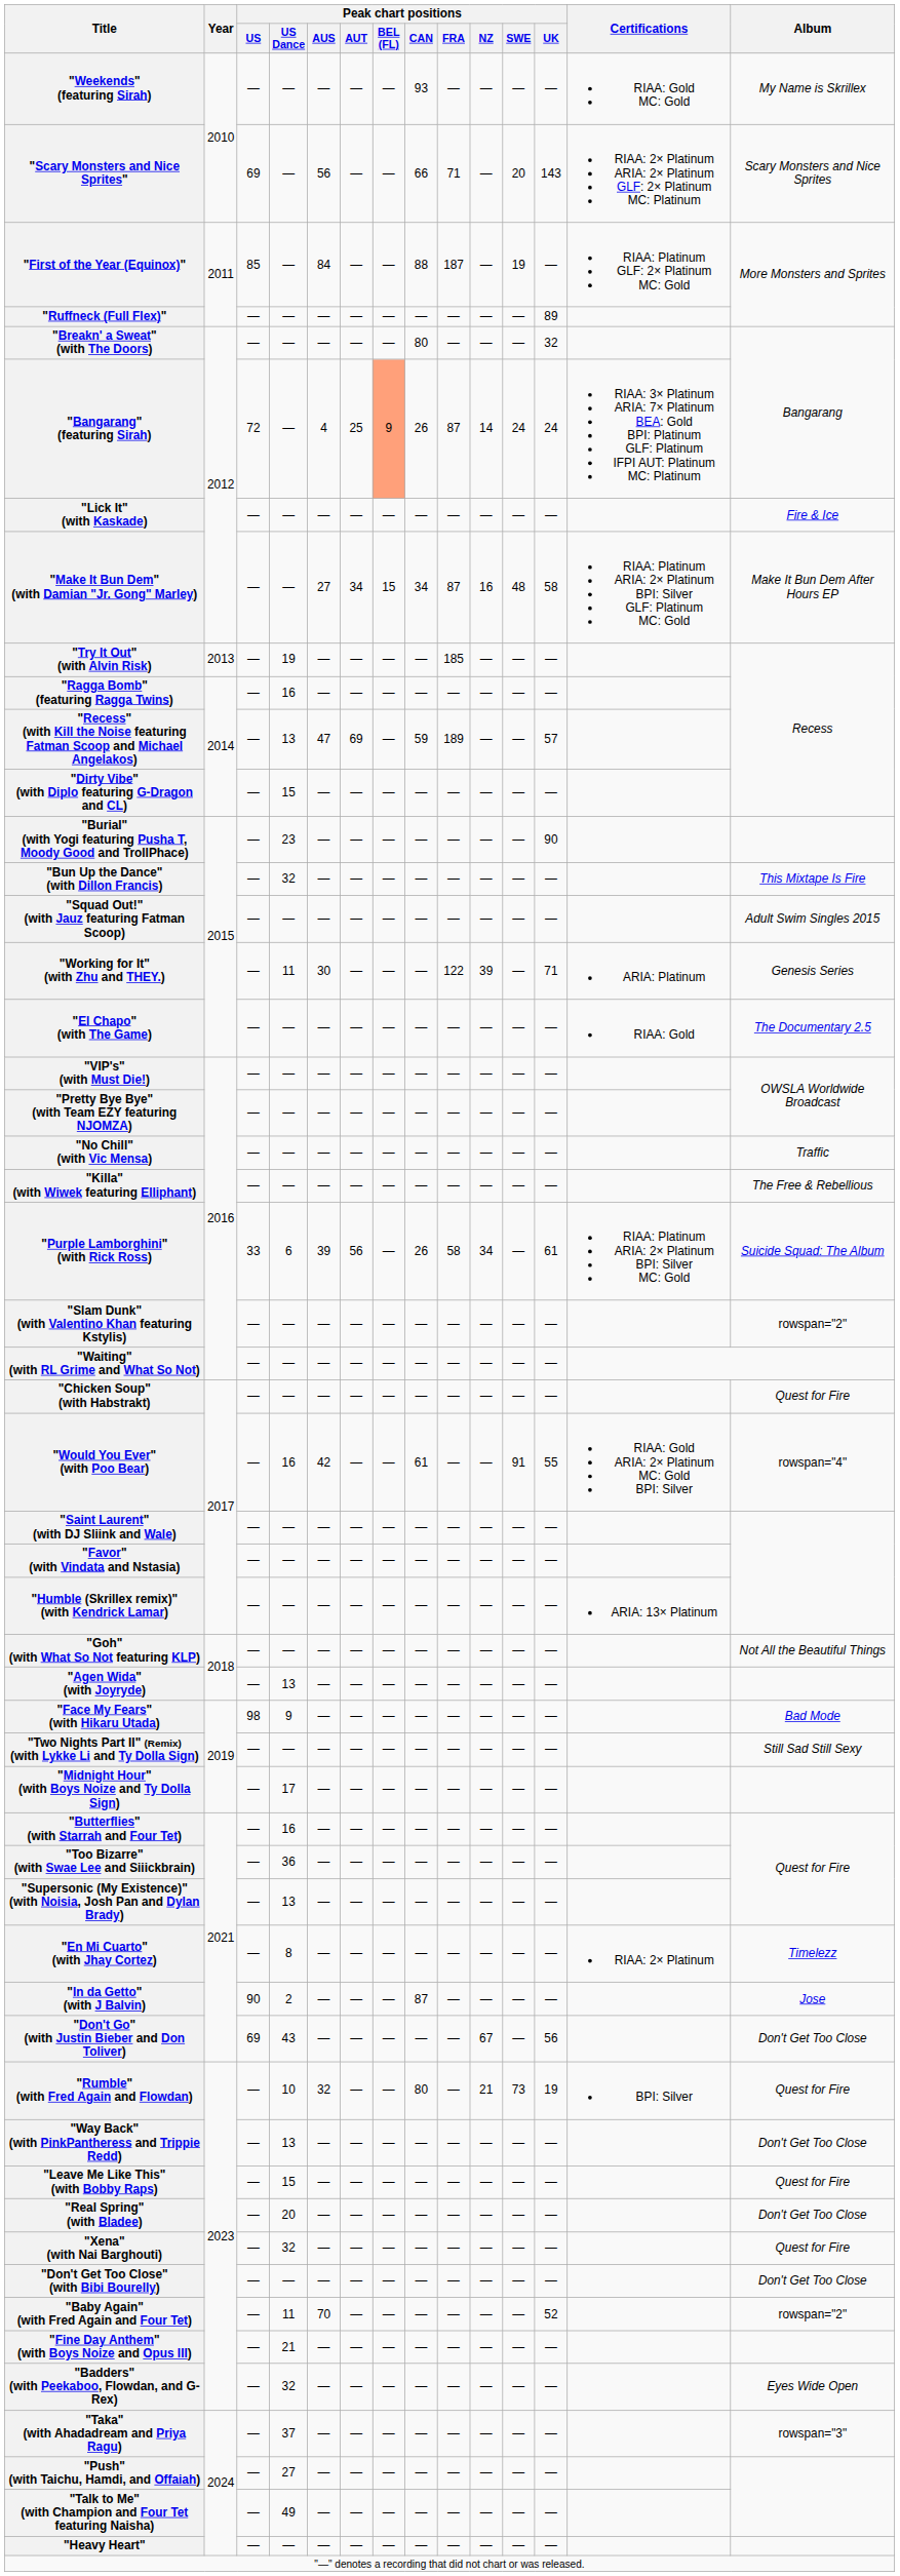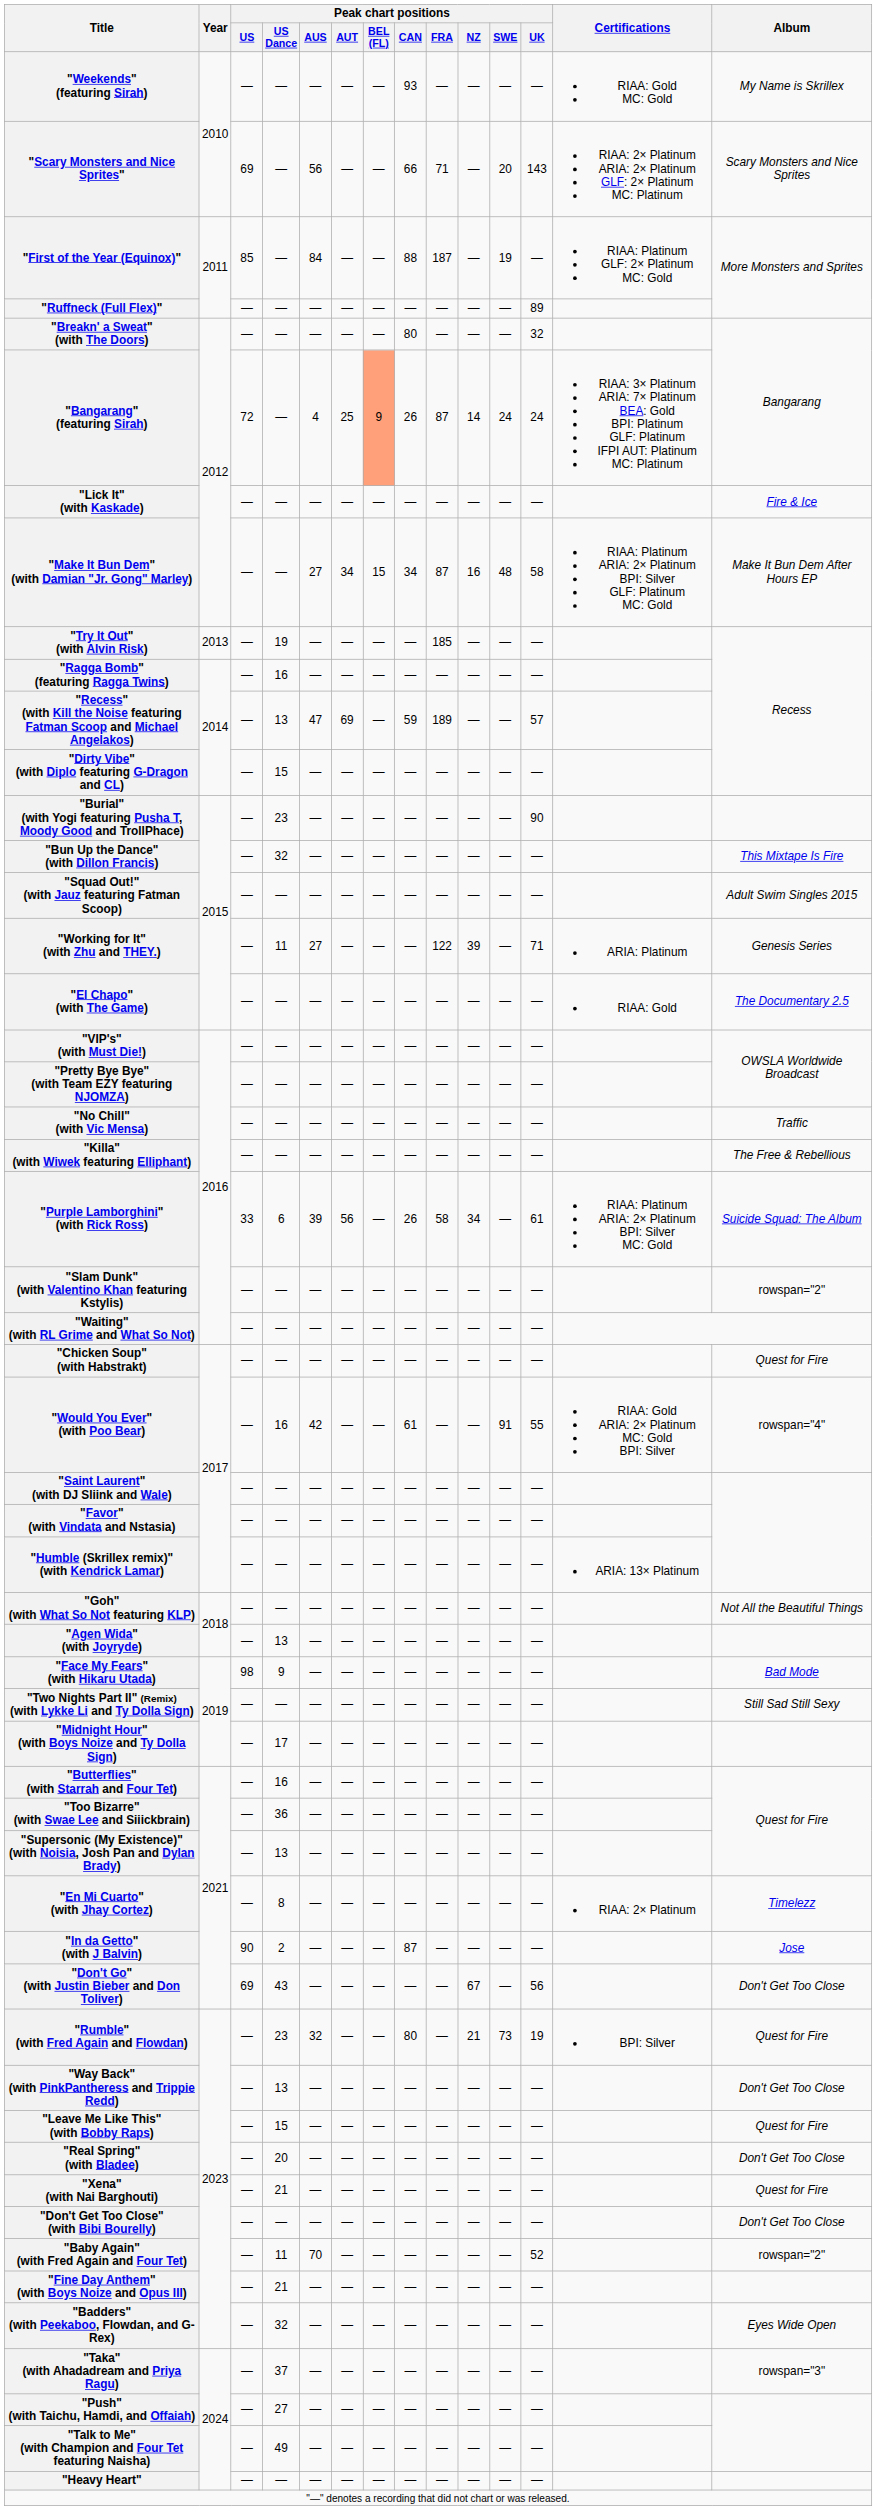"Working for It" (with Zhu and THEY.) | Peak chart positions / AUS: 30 -> 27
"Rumble" (with Fred Again and Flowdan) | Peak chart positions / US Dance: 10 -> 23
"Xena" (with Nai Barghouti) | Peak chart positions / US Dance: 32 -> 21
